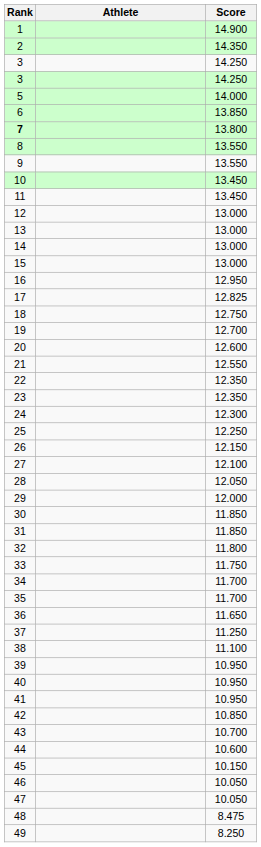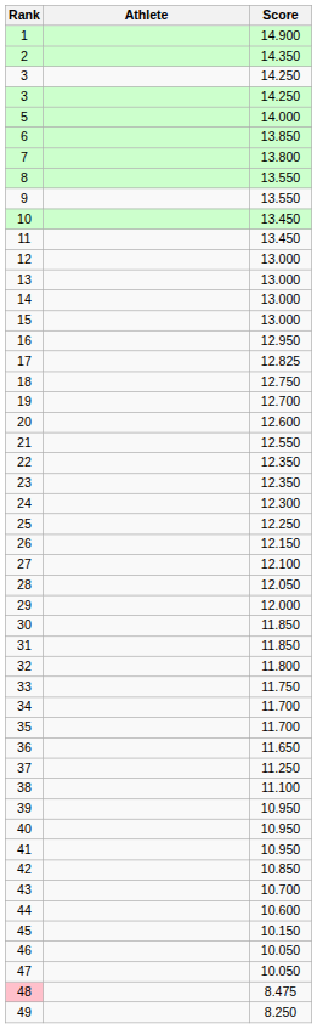7 | Rank: bold -> normal
48 | Rank: no background -> pink background
